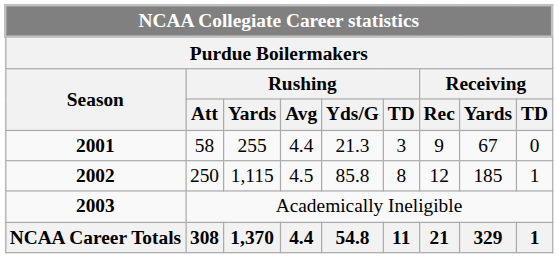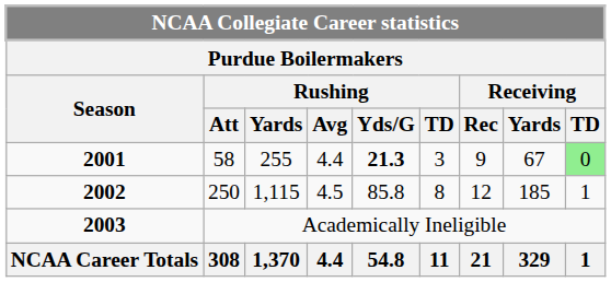2001 | column 5: normal -> bold
2001 | column 9: no background -> lightgreen background
